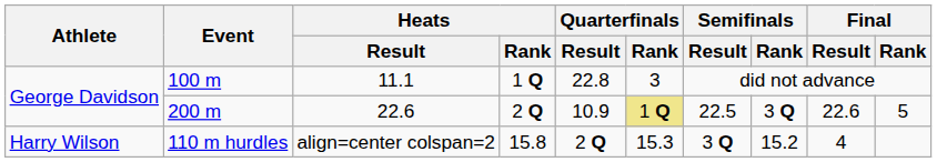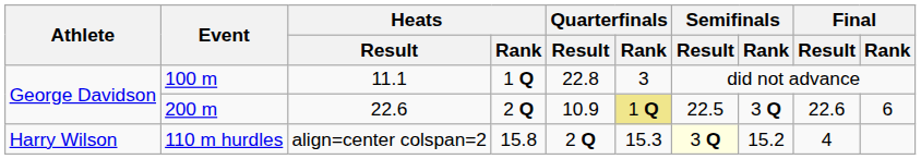200 m | Final / Rank: 5 -> 6
110 m hurdles | Semifinals / Result: no background -> lightyellow background
